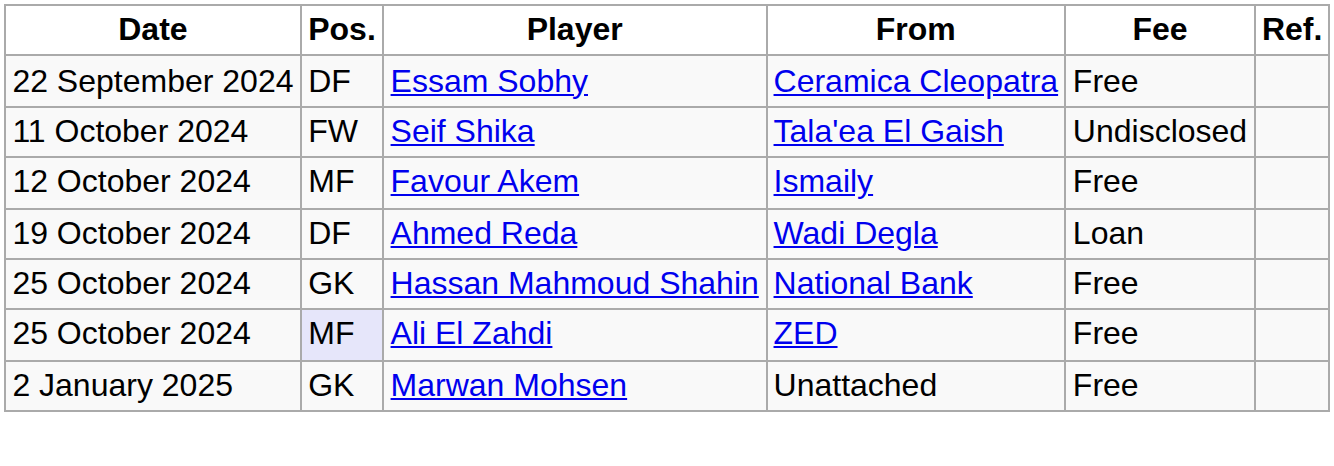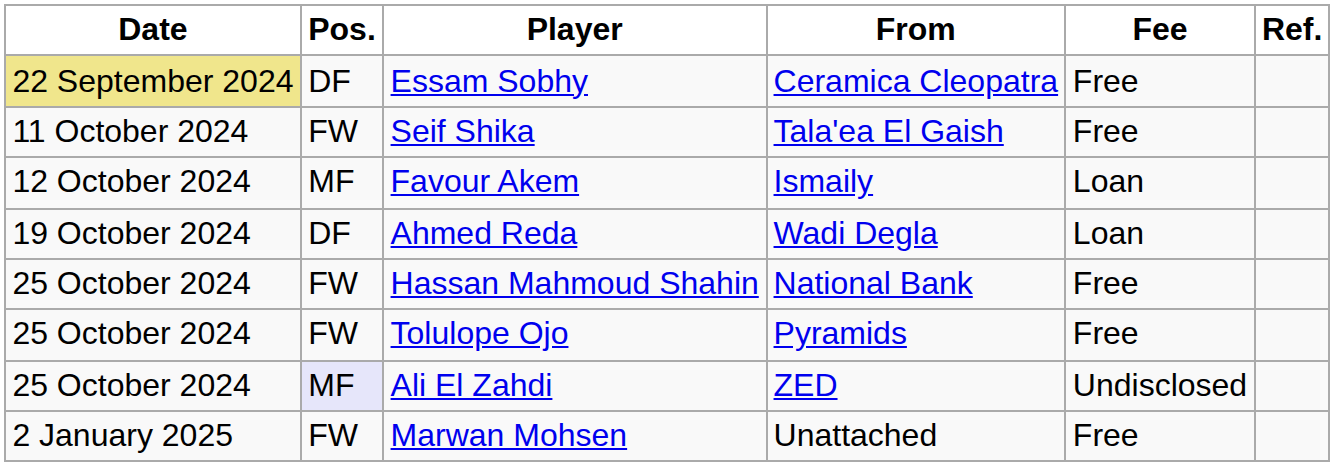Essam Sobhy | Date: no background -> khaki background
Seif Shika | Fee: Undisclosed -> Free
Favour Akem | Fee: Free -> Loan
Hassan Mahmoud Shahin | Pos.: GK -> FW
+ row: 25 October 2024 | FW | Tolulope Ojo | Pyramids | Free
Ali El Zahdi | Fee: Free -> Undisclosed
Marwan Mohsen | Pos.: GK -> FW
